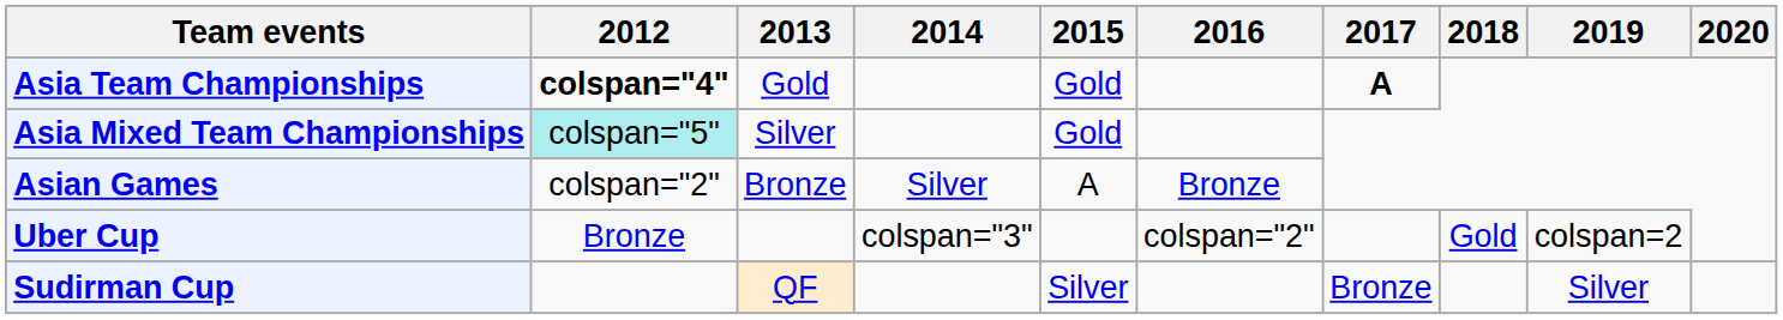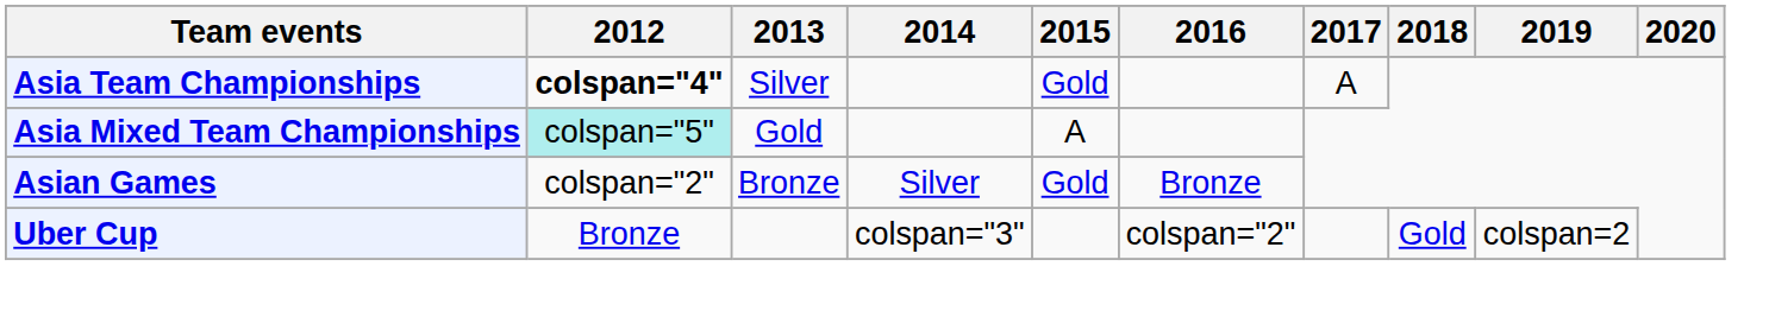Asia Team Championships | 2013: Gold -> Silver
Asia Team Championships | 2017: bold -> normal
Asia Mixed Team Championships | 2013: Silver -> Gold
Asia Mixed Team Championships | 2015: Gold -> A
Asian Games | 2015: A -> Gold
- row: Sudirman Cup | QF | Silver | Bronze | Silver
